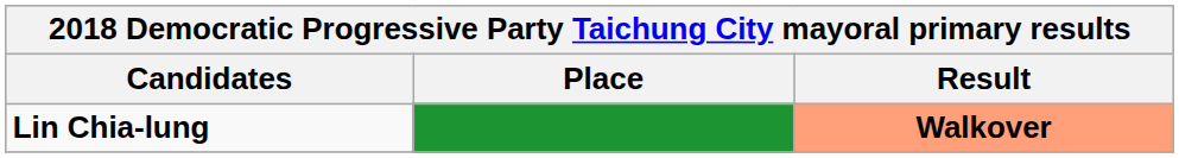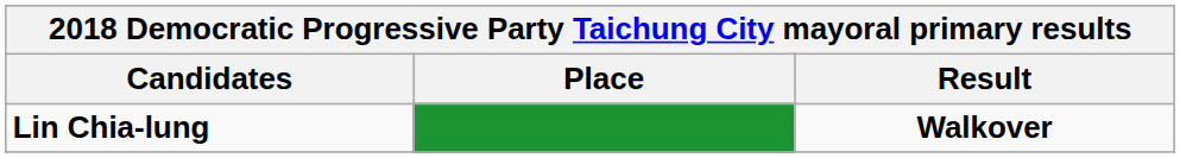Lin Chia-lung | Result: lightsalmon background -> no background
